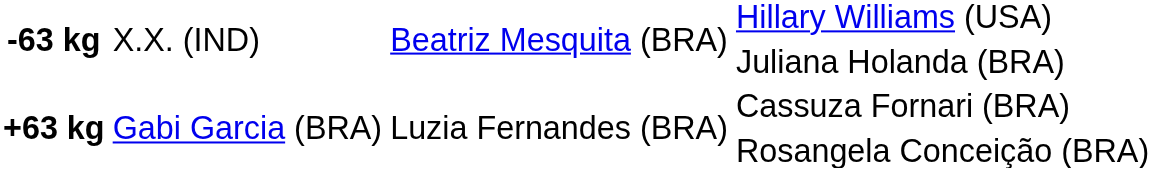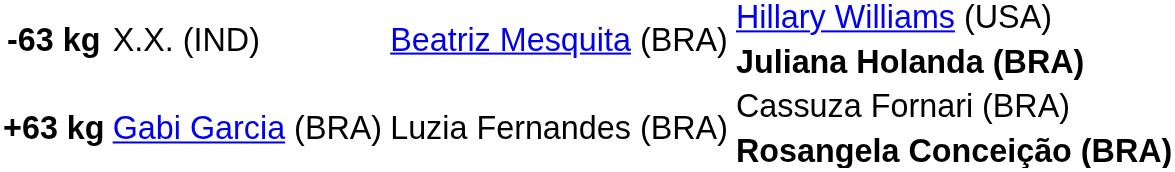Juliana Holanda (BRA) | column 4: normal -> bold
Rosangela Conceição (BRA) | column 4: normal -> bold
